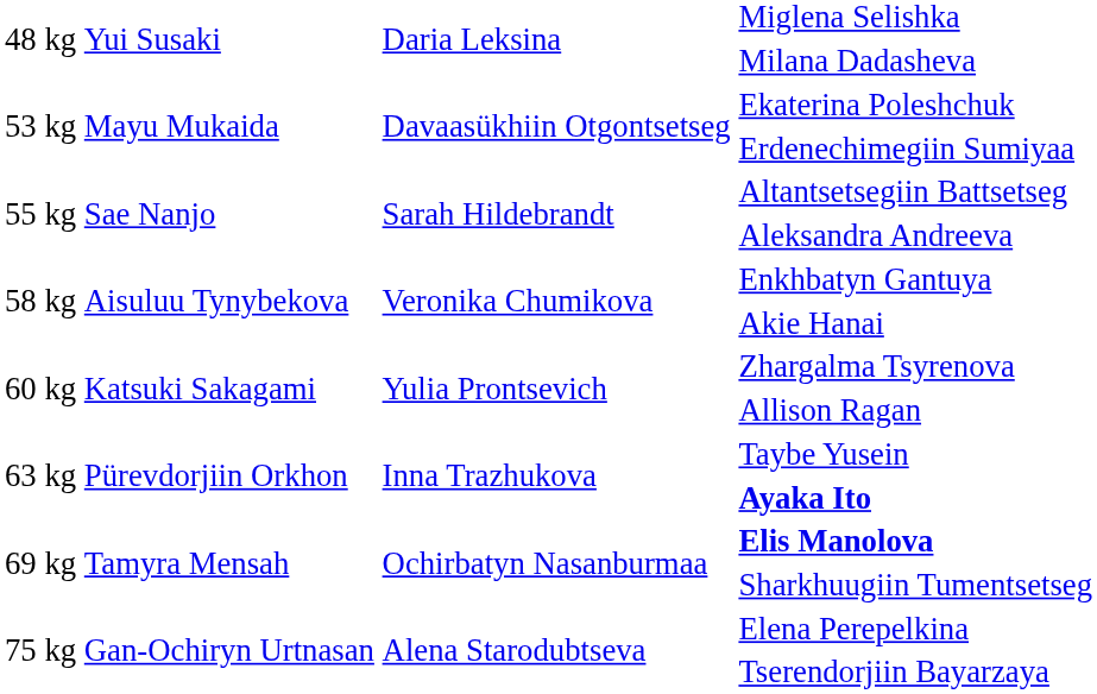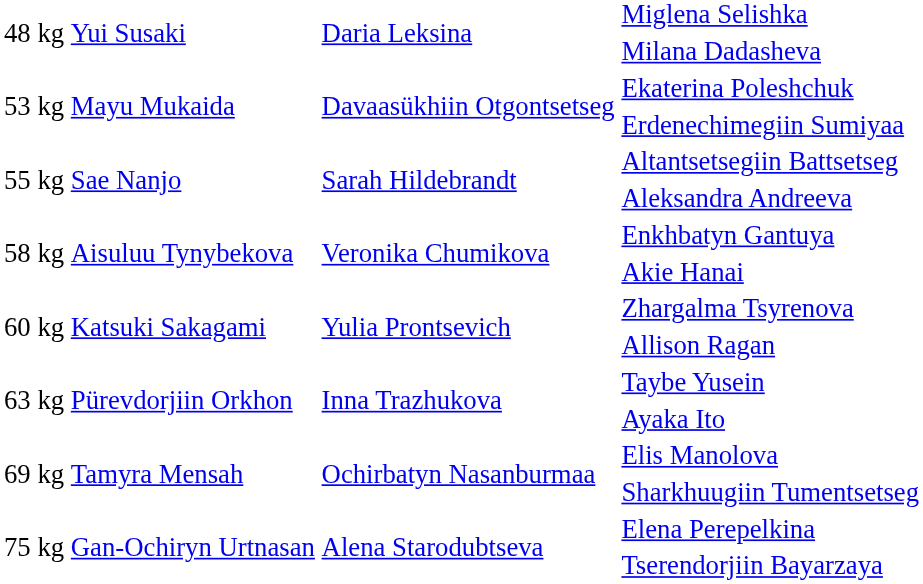Ayaka Ito | column 4: bold -> normal
Elis Manolova | column 4: bold -> normal
